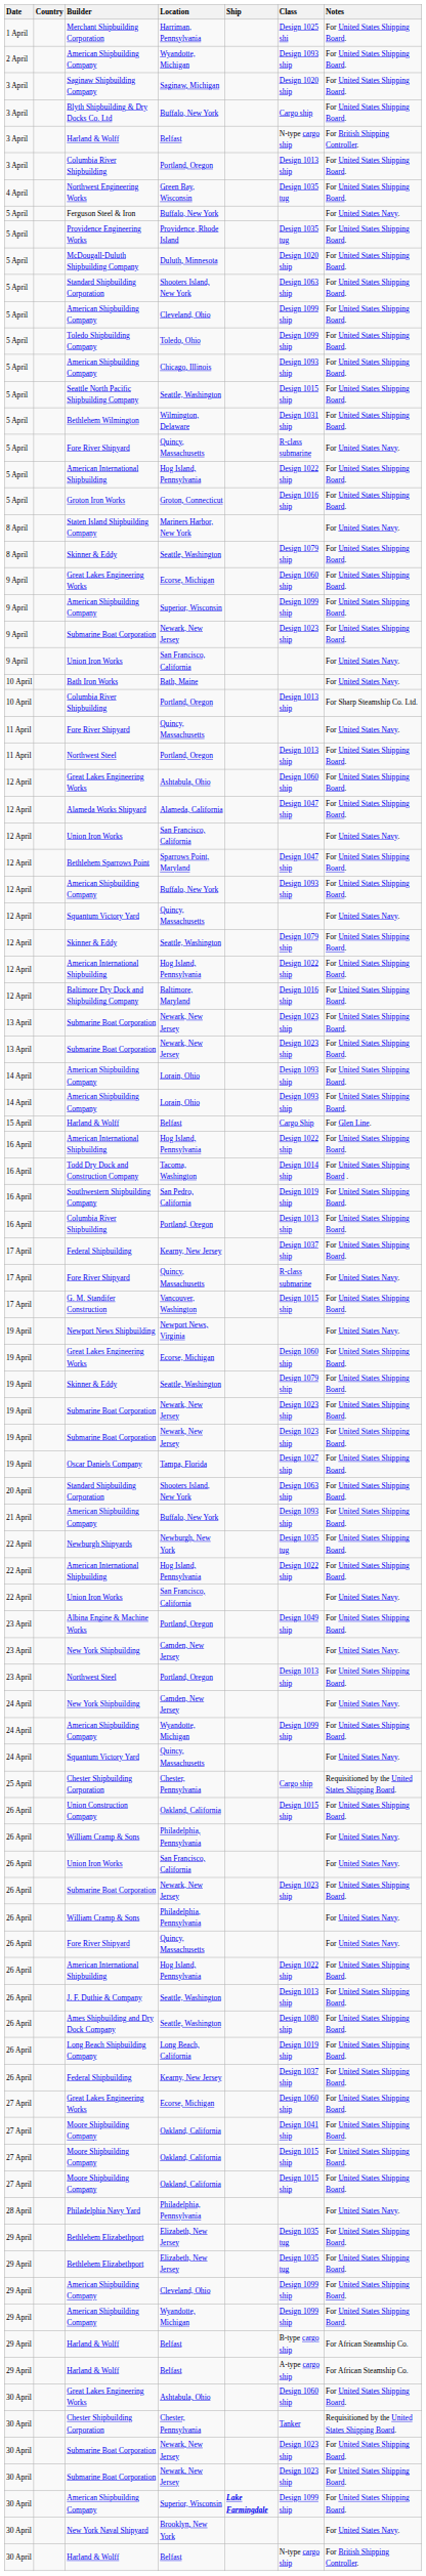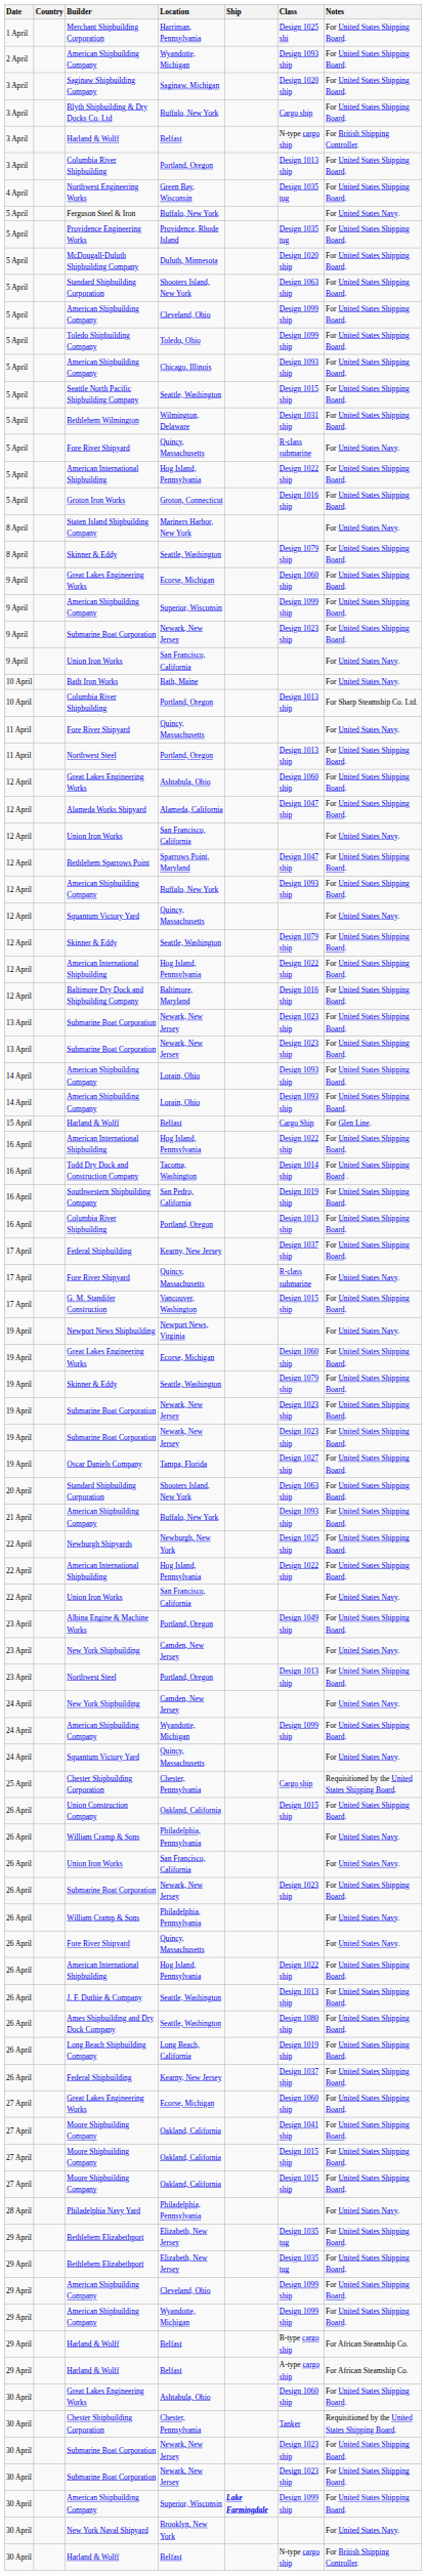Newburgh Shipyards | Class: Design 1035 tug -> Design 1025 ship
